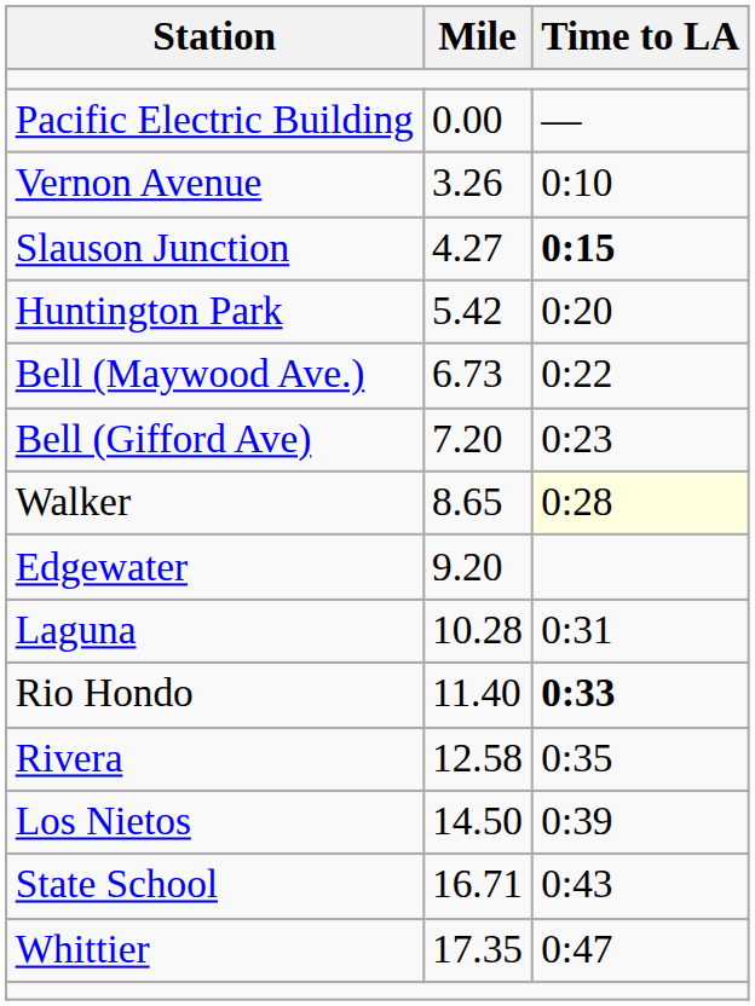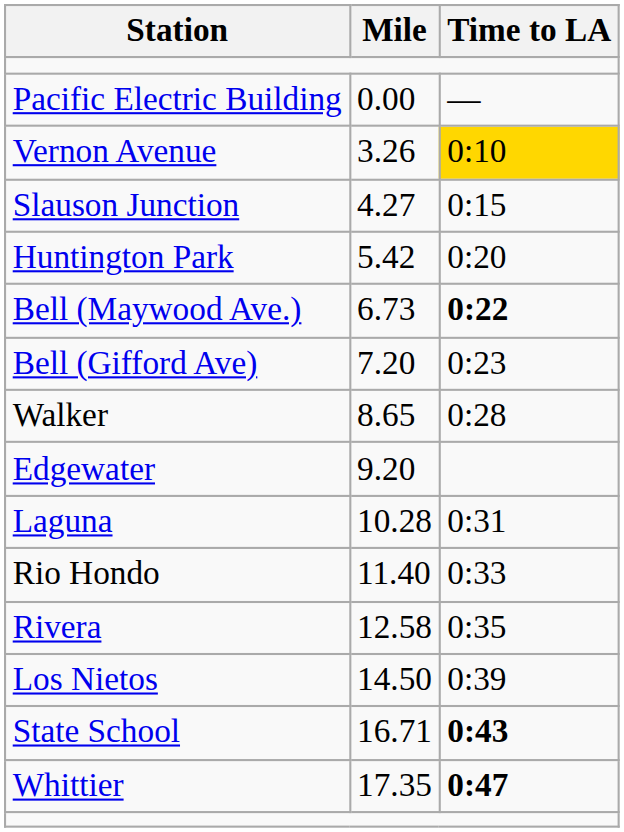Vernon Avenue | Time to LA: no background -> gold background
Slauson Junction | Time to LA: bold -> normal
Bell (Maywood Ave.) | Time to LA: normal -> bold
Walker | Time to LA: lightyellow background -> no background
Rio Hondo | Time to LA: bold -> normal
State School | Time to LA: normal -> bold
Whittier | Time to LA: normal -> bold
